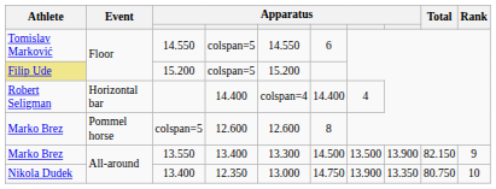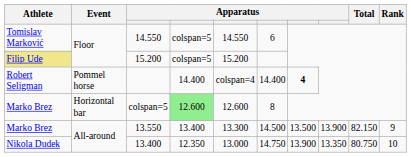row 5 | Event: Horizontal bar -> Pommel horse
row 5 | column 7: normal -> bold
row 6 | Event: Pommel horse -> Horizontal bar
row 6 | column 4: no background -> lightgreen background
